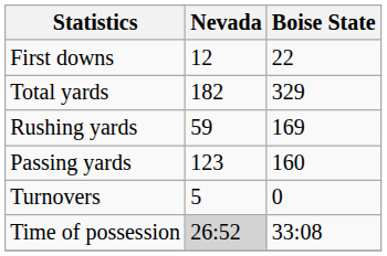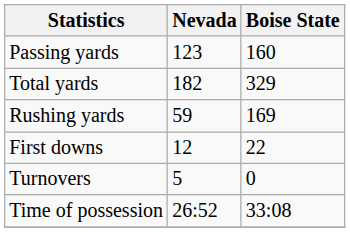rows swapped: First downs <-> Passing yards
Time of possession | Nevada: lightgrey background -> no background
